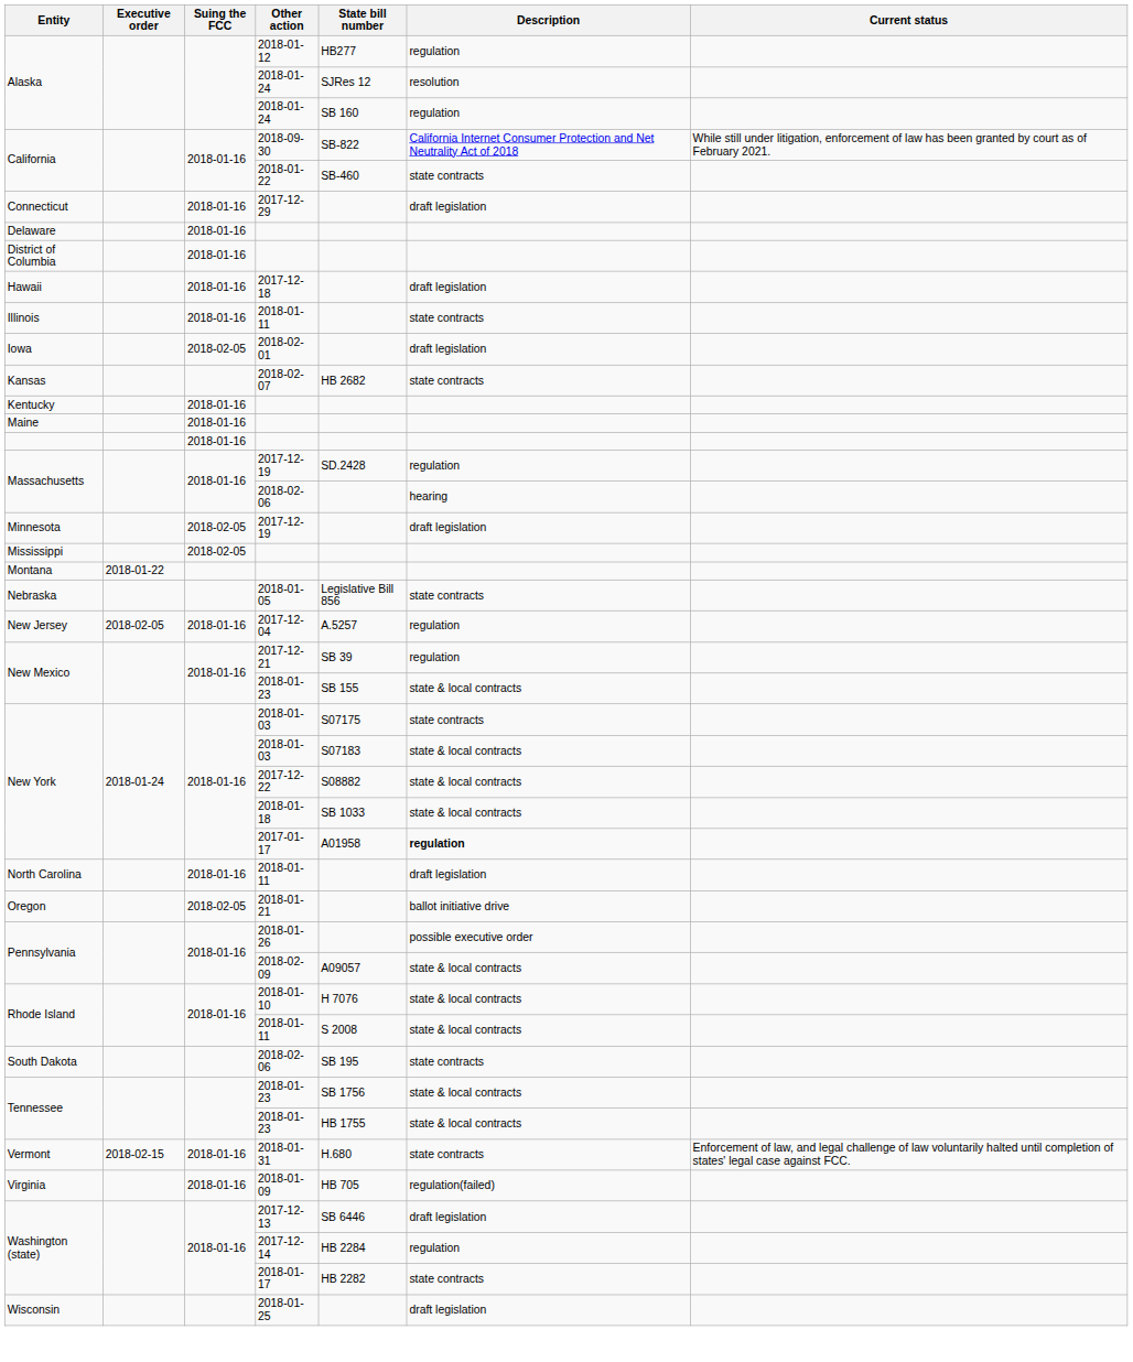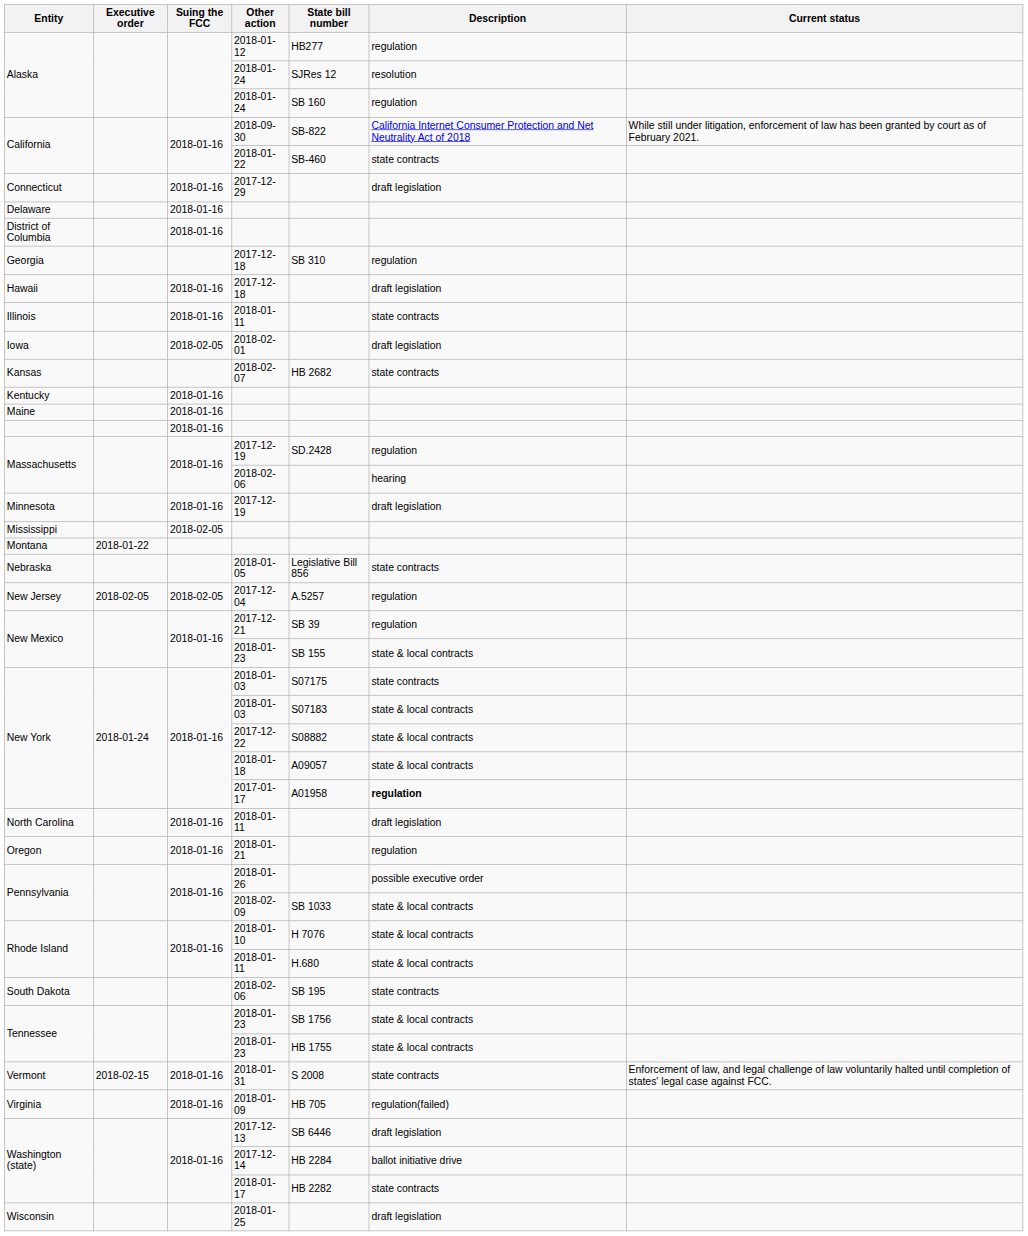+ row: Georgia | 2017-12-18 | SB 310 | regulation
Minnesota | Suing the FCC: 2018-02-05 -> 2018-01-16
New Jersey | Suing the FCC: 2018-01-16 -> 2018-02-05
New York / 2018-01-18 | State bill number: SB 1033 -> A09057
Oregon | Suing the FCC: 2018-02-05 -> 2018-01-16
Oregon | Description: ballot initiative drive -> regulation
Pennsylvania / 2018-02-09 | State bill number: A09057 -> SB 1033
Rhode Island / 2018-01-11 | State bill number: S 2008 -> H.680
Vermont | State bill number: H.680 -> S 2008
Washington (state) / 2017-12-14 | Description: regulation -> ballot initiative drive
